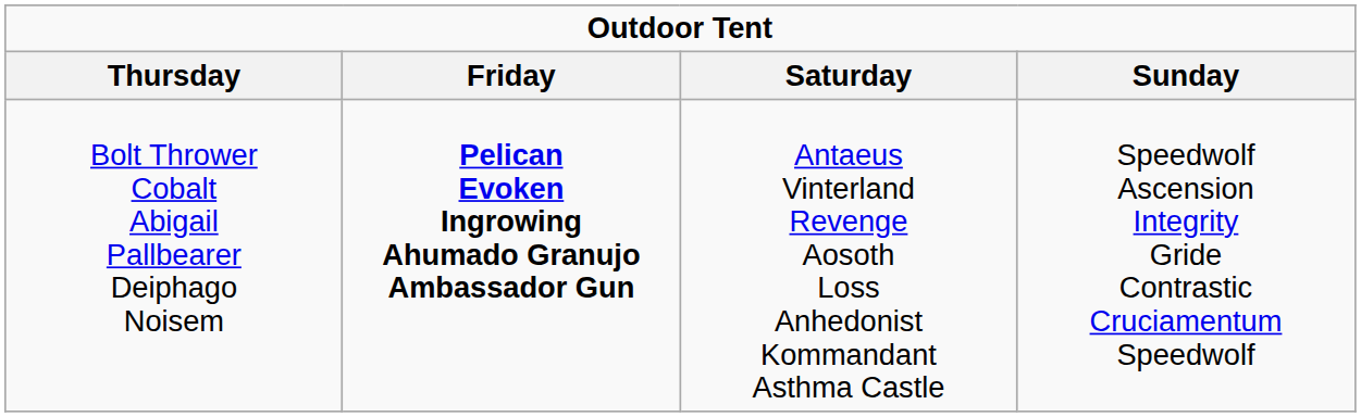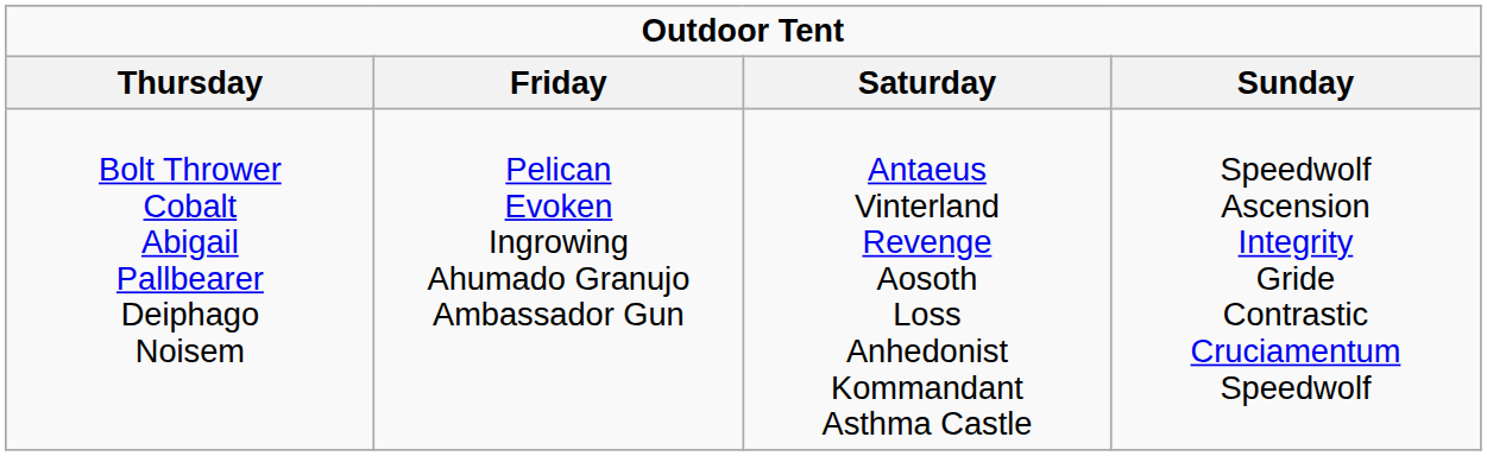Bolt Thrower Cobalt Abigail Pallbearer Deiphago Noisem | Friday: bold -> normal
